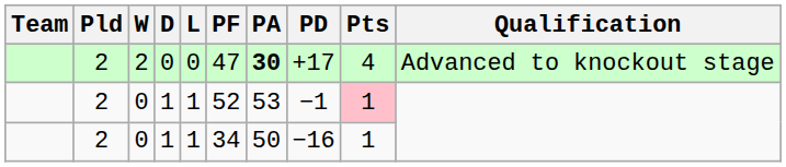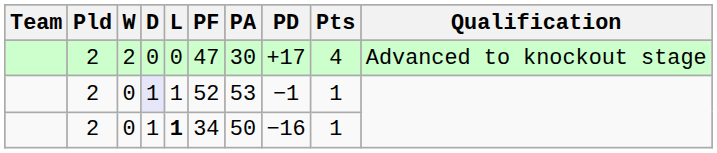row 2 | PA: bold -> normal
row 3 | D: no background -> lavender background
row 3 | Pts: pink background -> no background
row 4 | L: normal -> bold
